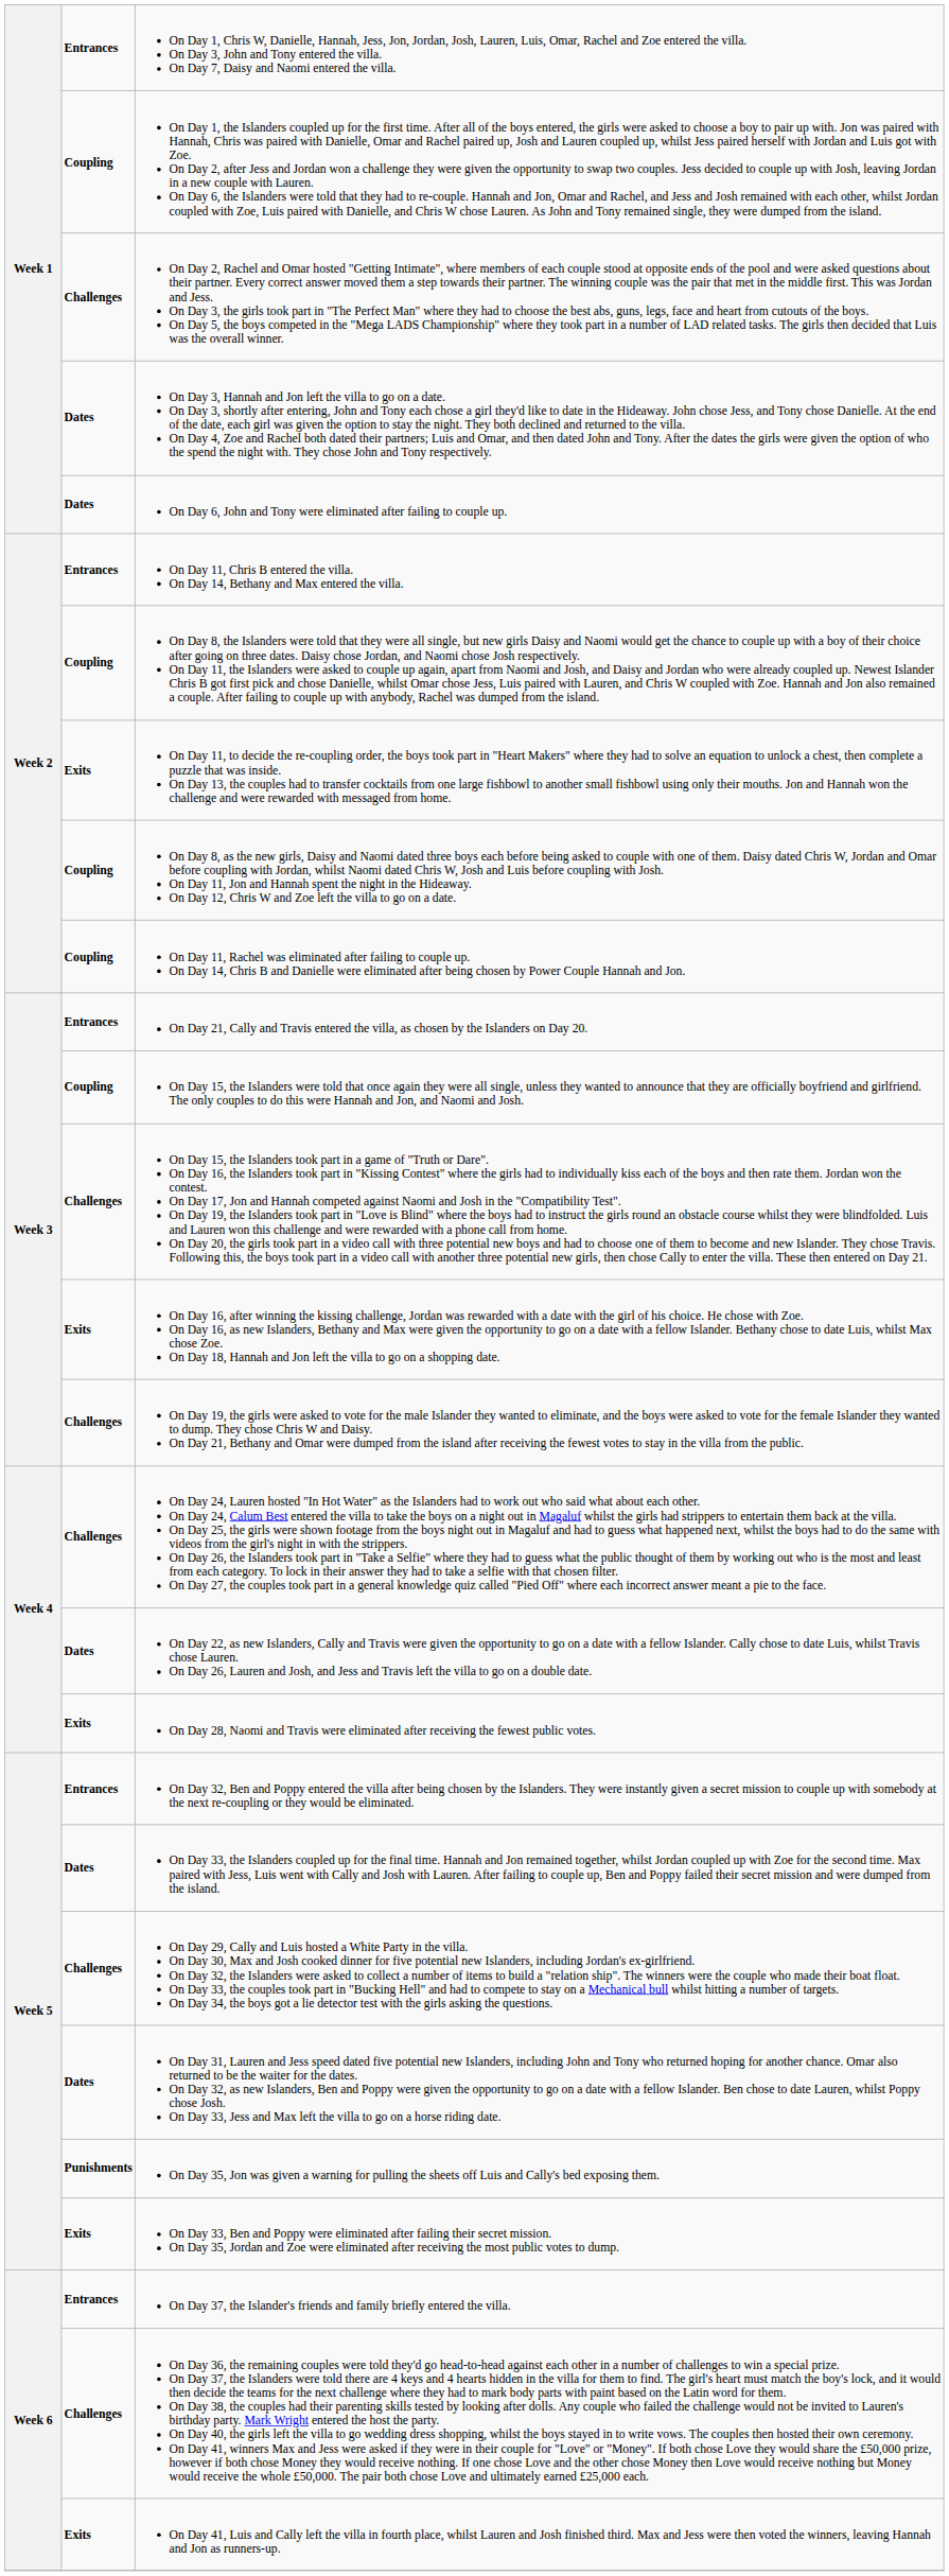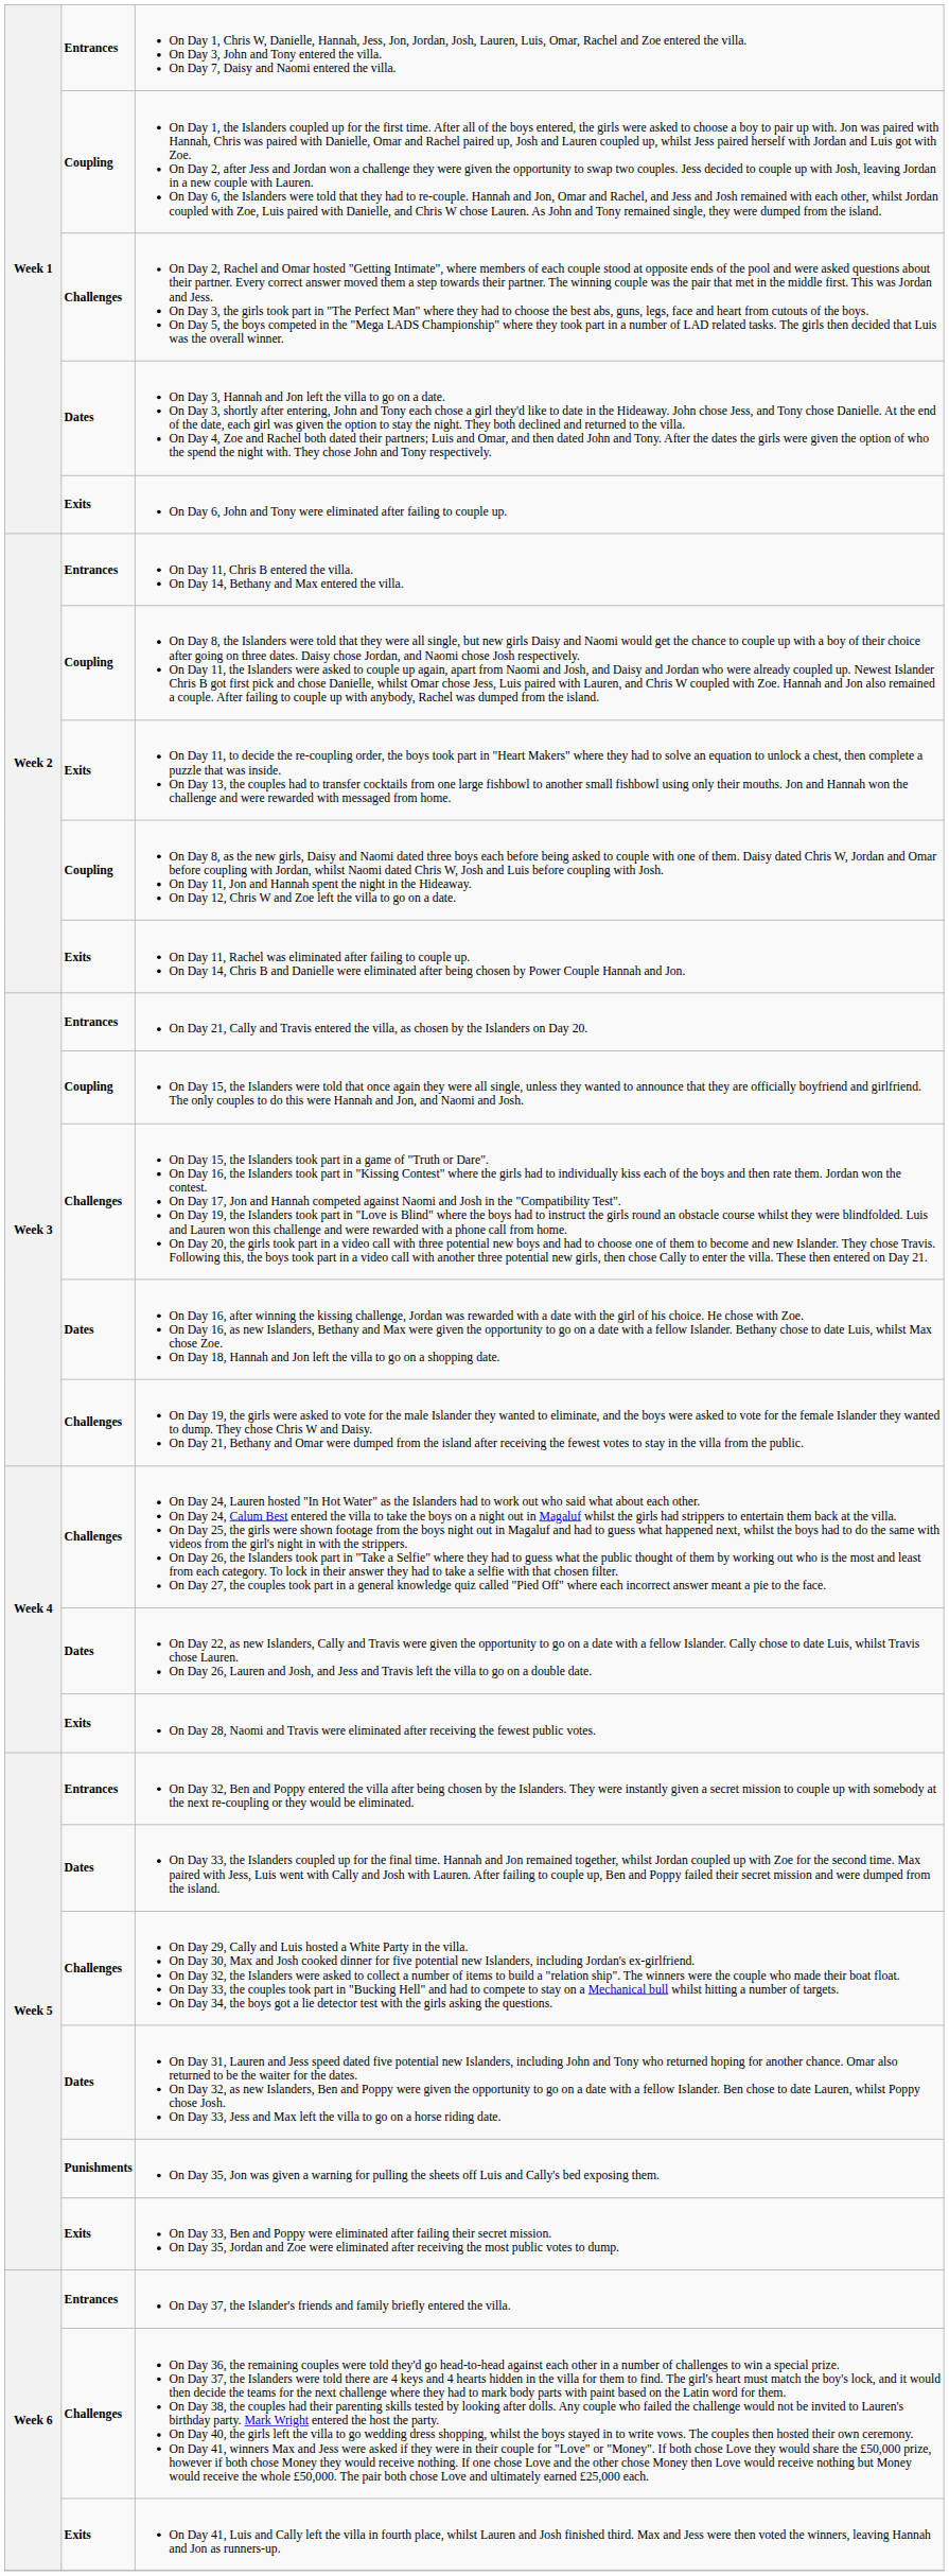row 5 | column 2: Dates -> Exits
row 10 | column 2: Coupling -> Exits
row 14 | column 2: Exits -> Dates
